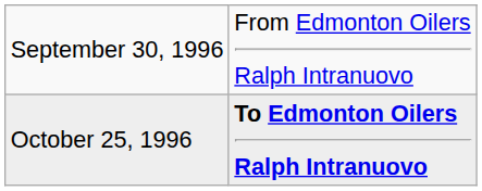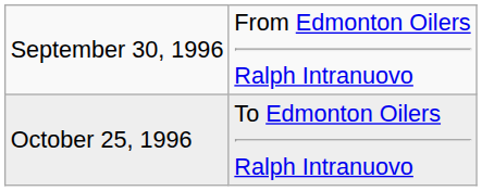October 25, 1996 | column 2: bold -> normal
